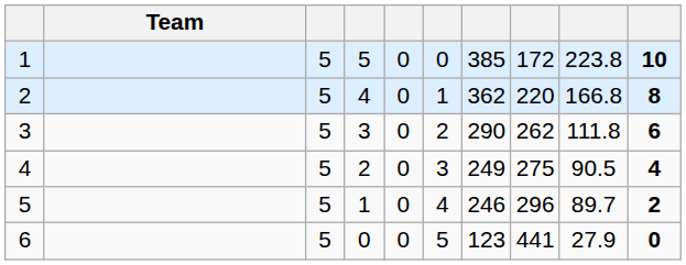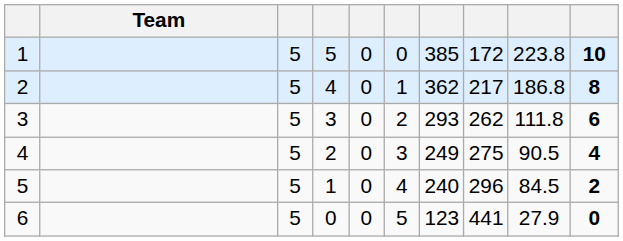row 3 | column 8: 220 -> 217
row 3 | column 9: 166.8 -> 186.8
row 4 | column 7: 290 -> 293
row 6 | column 7: 246 -> 240
row 6 | column 9: 89.7 -> 84.5
